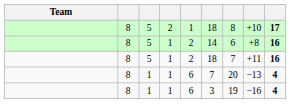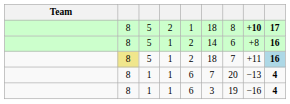row 2 | column 8: normal -> bold
row 4 | column 2: no background -> khaki background
row 4 | column 9: no background -> lightblue background
